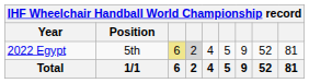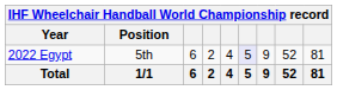2022 Egypt | column 3: khaki background -> no background
2022 Egypt | column 4: lightgrey background -> no background
2022 Egypt | column 6: no background -> lavender background
